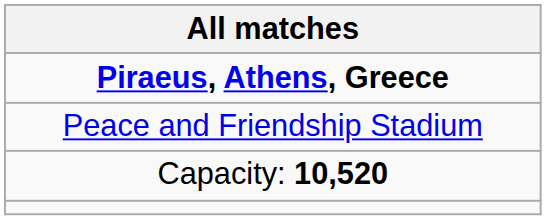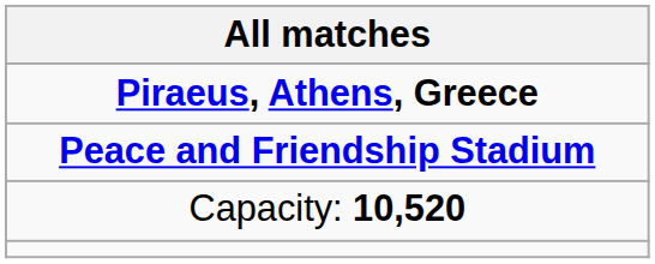row 3 | column 1: normal -> bold
